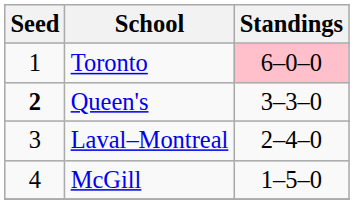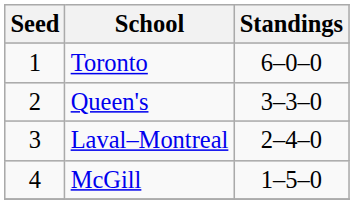Toronto | Standings: pink background -> no background
Queen's | Seed: bold -> normal
